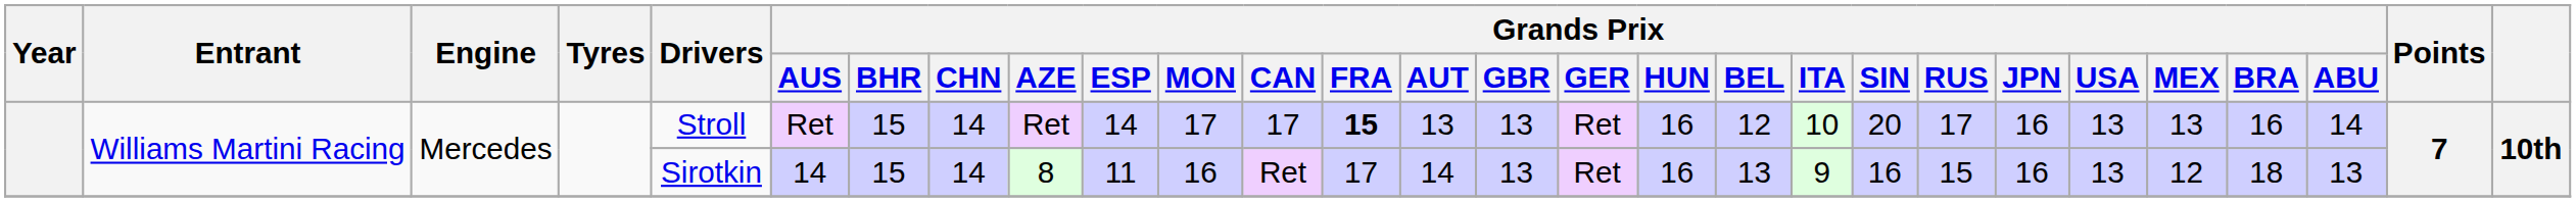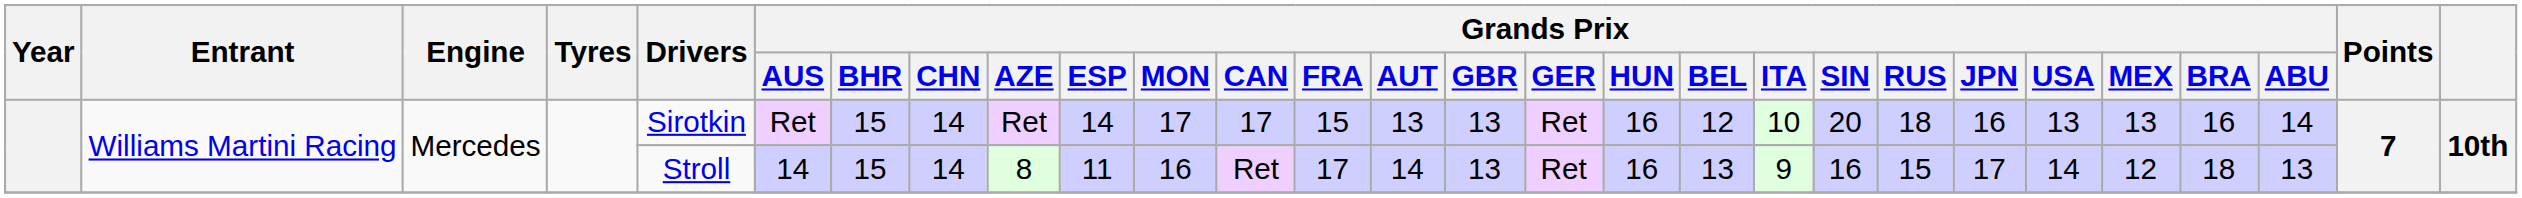row 3 | Drivers: Stroll -> Sirotkin
row 3 | Grands Prix / FRA: bold -> normal
row 3 | Grands Prix / RUS: 17 -> 18
row 4 | Drivers: Sirotkin -> Stroll
row 4 | Grands Prix / JPN: 16 -> 17
row 4 | Grands Prix / USA: 13 -> 14
